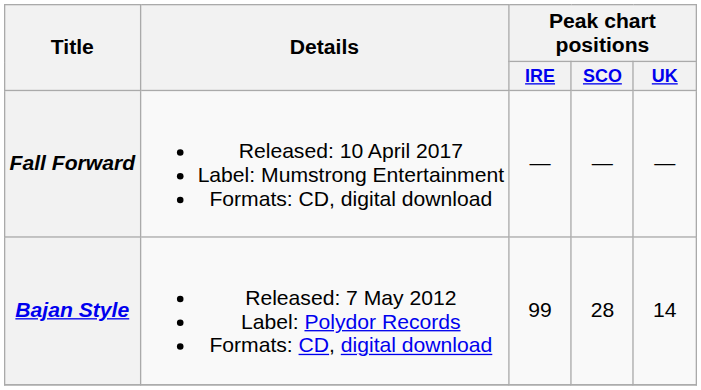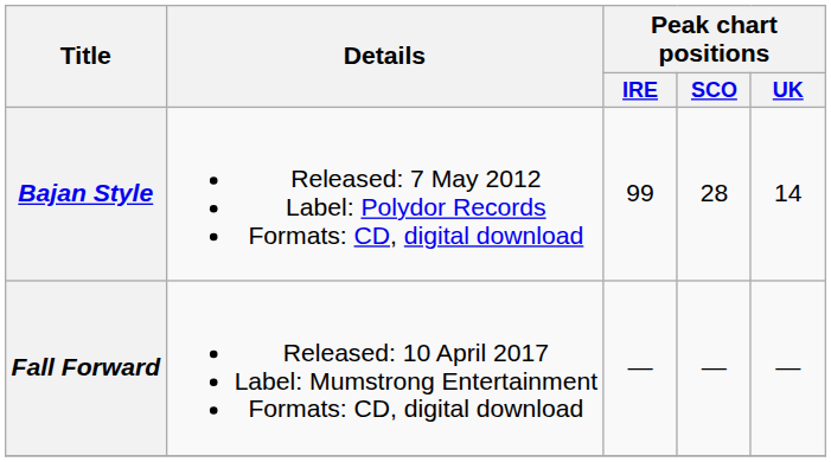rows swapped: Bajan Style <-> Fall Forward
